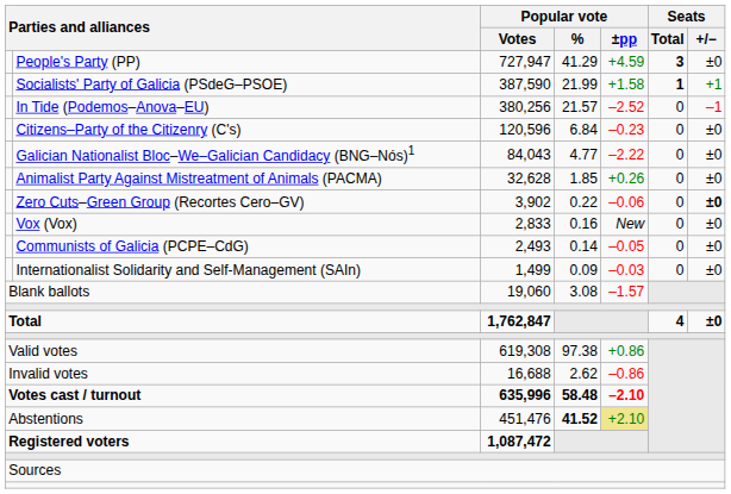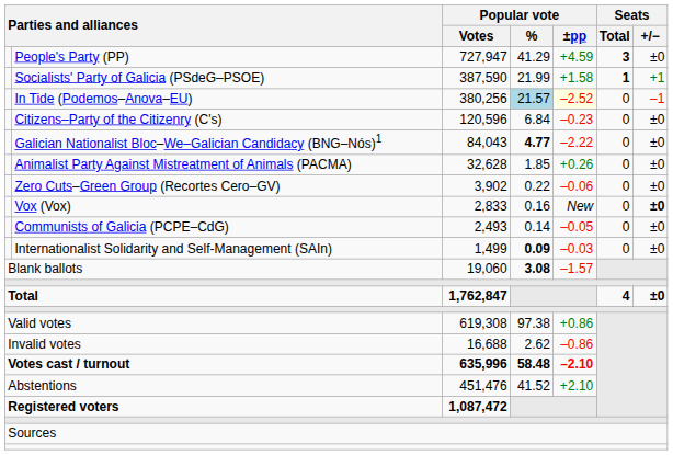In Tide (Podemos–Anova–EU) | Popular vote / %: no background -> lightblue background
In Tide (Podemos–Anova–EU) | Popular vote / ±pp: no background -> lightyellow background
Galician Nationalist Bloc–We–Galician Candidacy (BNG–Nós)1 | Popular vote / %: normal -> bold
Zero Cuts–Green Group (Recortes Cero–GV) | Seats / +/−: bold -> normal
Vox (Vox) | Seats / +/−: normal -> bold
Internationalist Solidarity and Self-Management (SAIn) | Popular vote / %: normal -> bold
Blank ballots | Popular vote / %: normal -> bold
Abstentions | Popular vote / %: bold -> normal
Abstentions | Popular vote / ±pp: khaki background -> no background
